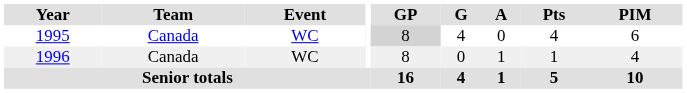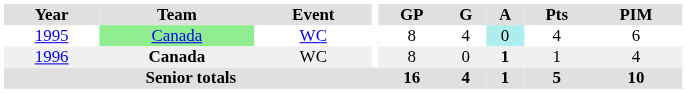1995 | Team: no background -> lightgreen background
1995 | GP: lightgrey background -> no background
1995 | A: no background -> paleturquoise background
1996 | Team: normal -> bold
1996 | A: normal -> bold
